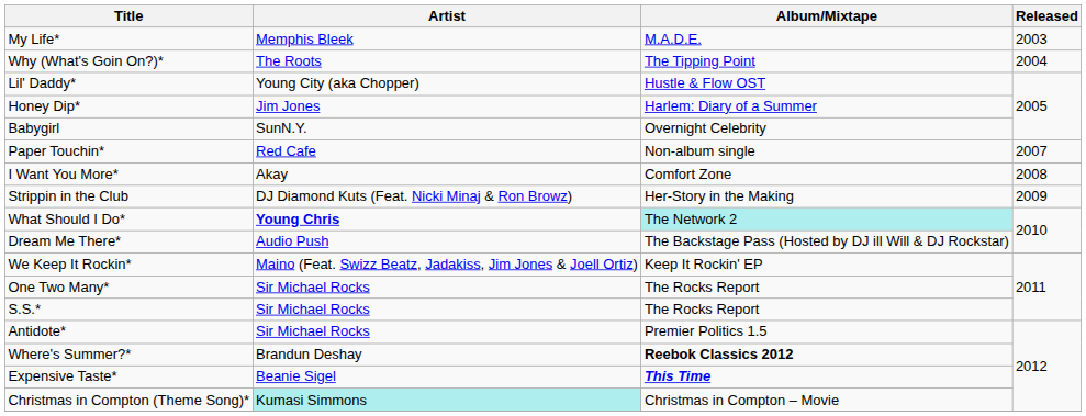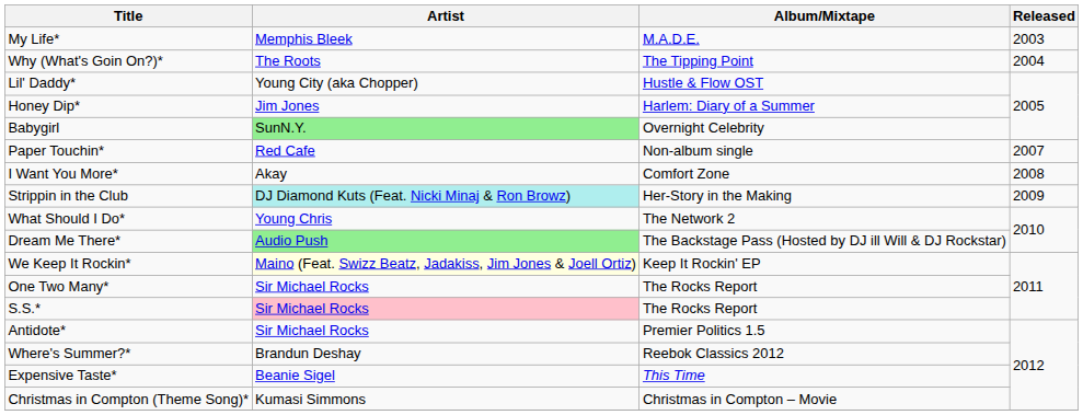Babygirl | Artist: no background -> lightgreen background
Strippin in the Club | Artist: no background -> paleturquoise background
What Should I Do* | Artist: bold -> normal
What Should I Do* | Album/Mixtape: paleturquoise background -> no background
Dream Me There* | Artist: no background -> lightgreen background
We Keep It Rockin* | Artist: no background -> lightyellow background
S.S.* | Artist: no background -> pink background
Where's Summer?* | Album/Mixtape: bold -> normal
Expensive Taste* | Album/Mixtape: bold -> normal
Christmas in Compton (Theme Song)* | Artist: paleturquoise background -> no background
